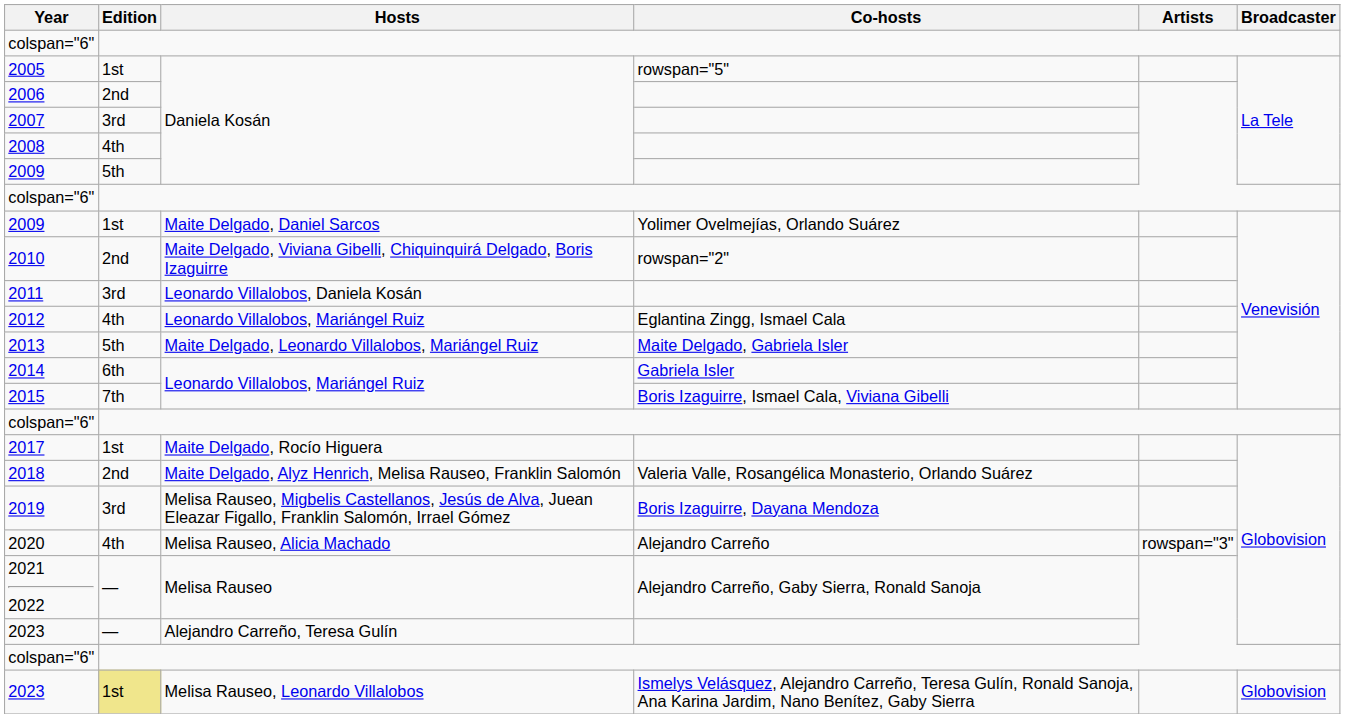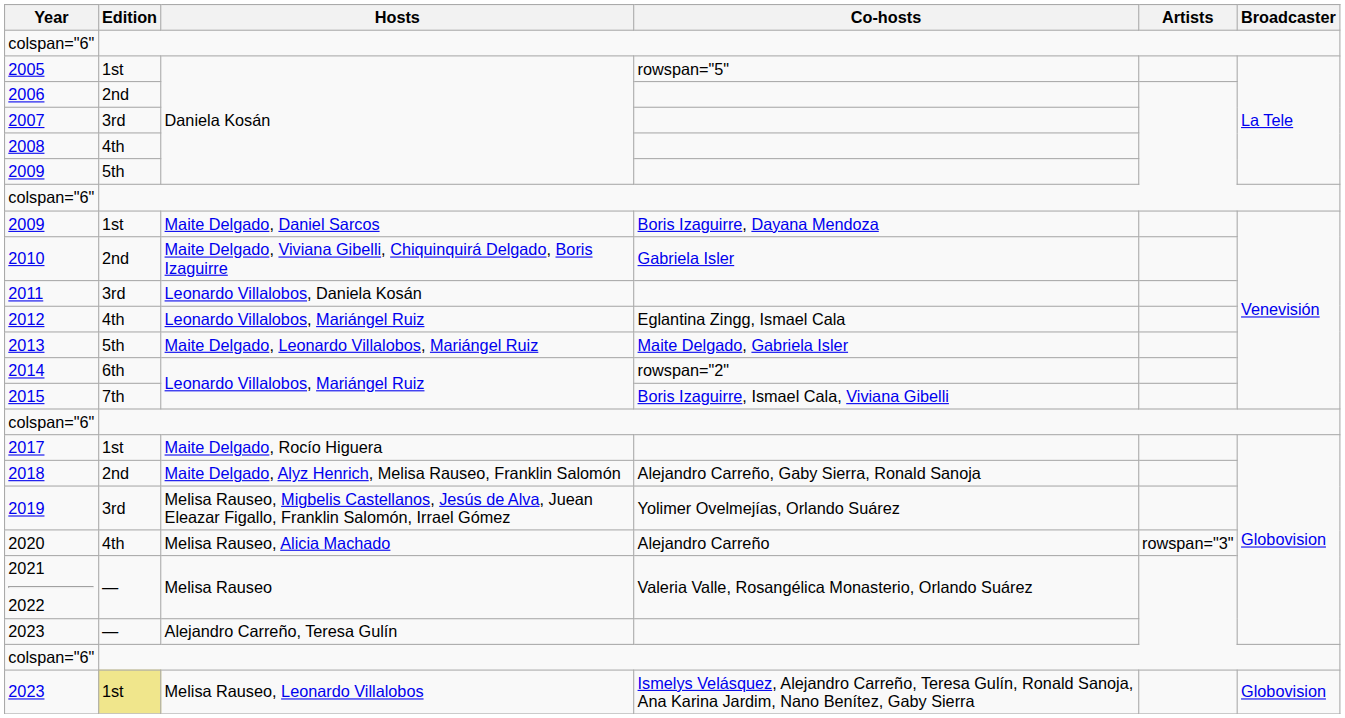2009 / Maite Delgado, Daniel Sarcos | Co-hosts: Yolimer Ovelmejías, Orlando Suárez -> Boris Izaguirre, Dayana Mendoza
2010 | Co-hosts: rowspan="2" -> Gabriela Isler
2014 | Co-hosts: Gabriela Isler -> rowspan="2"
2018 | Co-hosts: Valeria Valle, Rosangélica Monasterio, Orlando Suárez -> Alejandro Carreño, Gaby Sierra, Ronald Sanoja
2019 | Co-hosts: Boris Izaguirre, Dayana Mendoza -> Yolimer Ovelmejías, Orlando Suárez
2021 2022 | Co-hosts: Alejandro Carreño, Gaby Sierra, Ronald Sanoja -> Valeria Valle, Rosangélica Monasterio, Orlando Suárez
